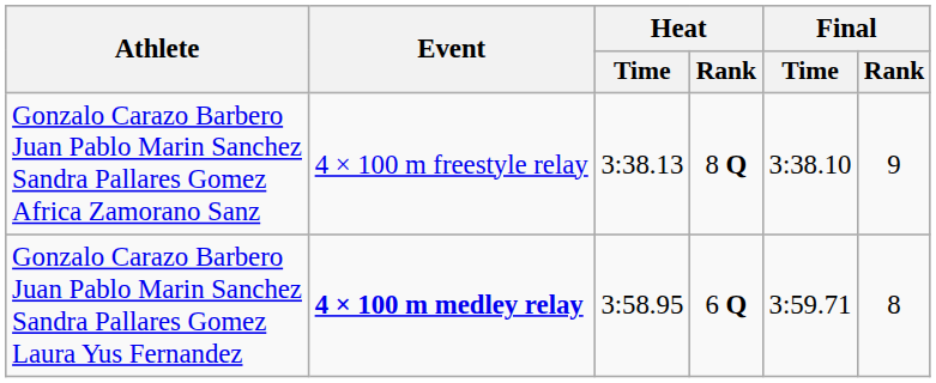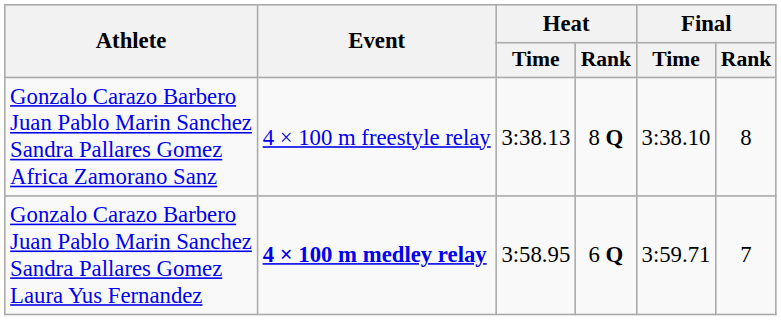row 3 | Final / Rank: 9 -> 8
row 4 | Final / Rank: 8 -> 7
